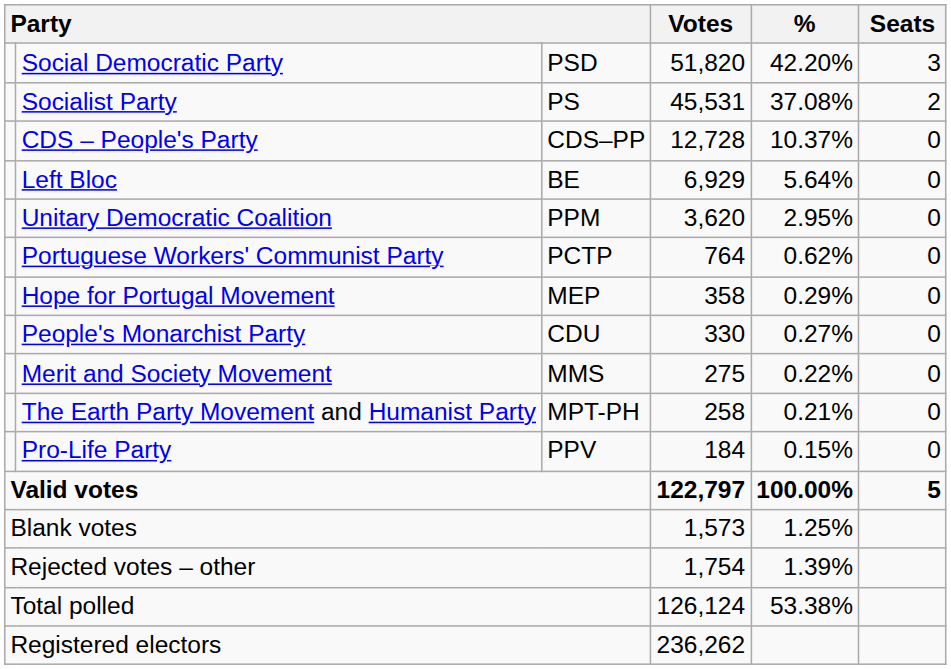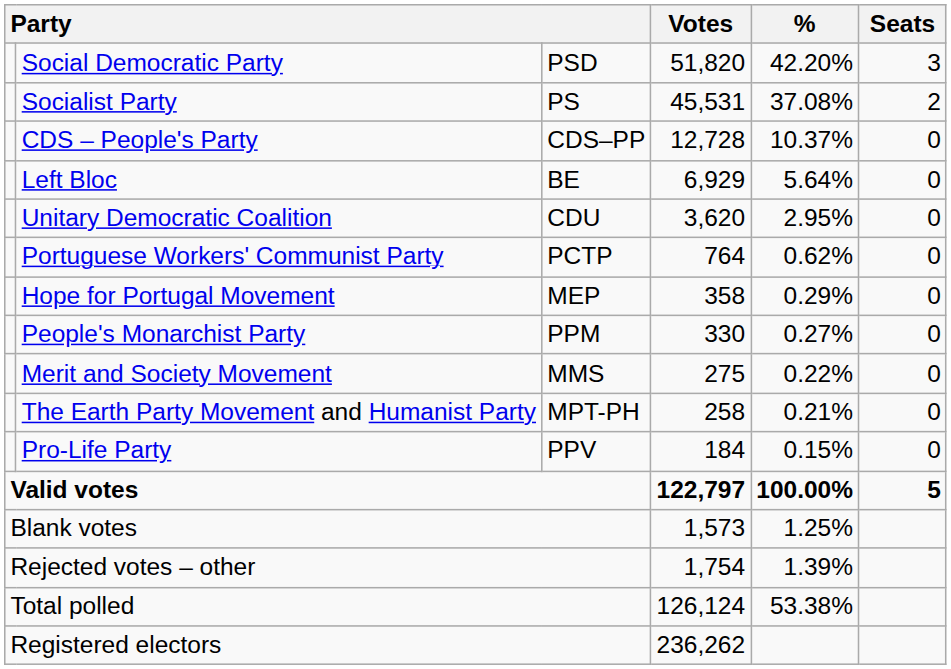Unitary Democratic Coalition | column 3: PPM -> CDU
People's Monarchist Party | column 3: CDU -> PPM
